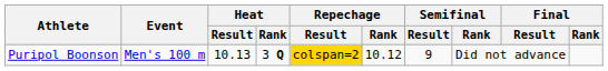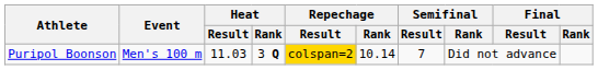Puripol Boonson | Heat / Result: 10.13 -> 11.03
Puripol Boonson | Repechage / Rank: 10.12 -> 10.14
Puripol Boonson | Semifinal / Result: 9 -> 7
